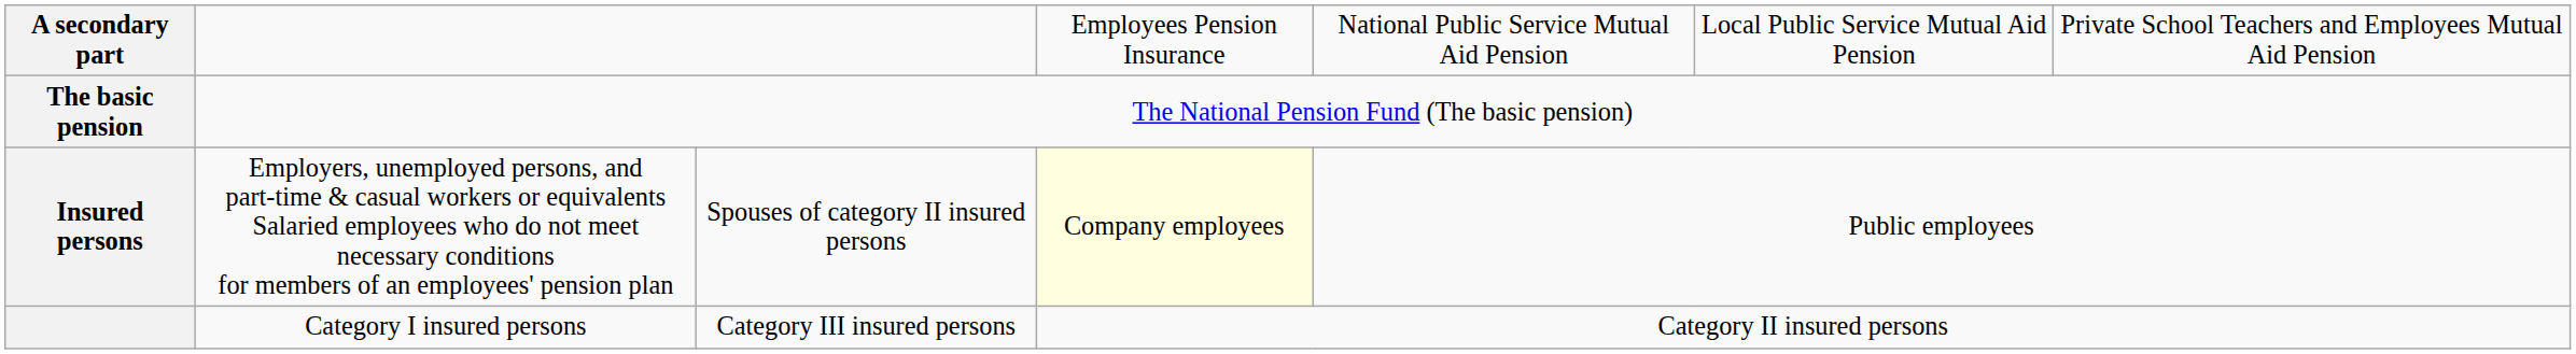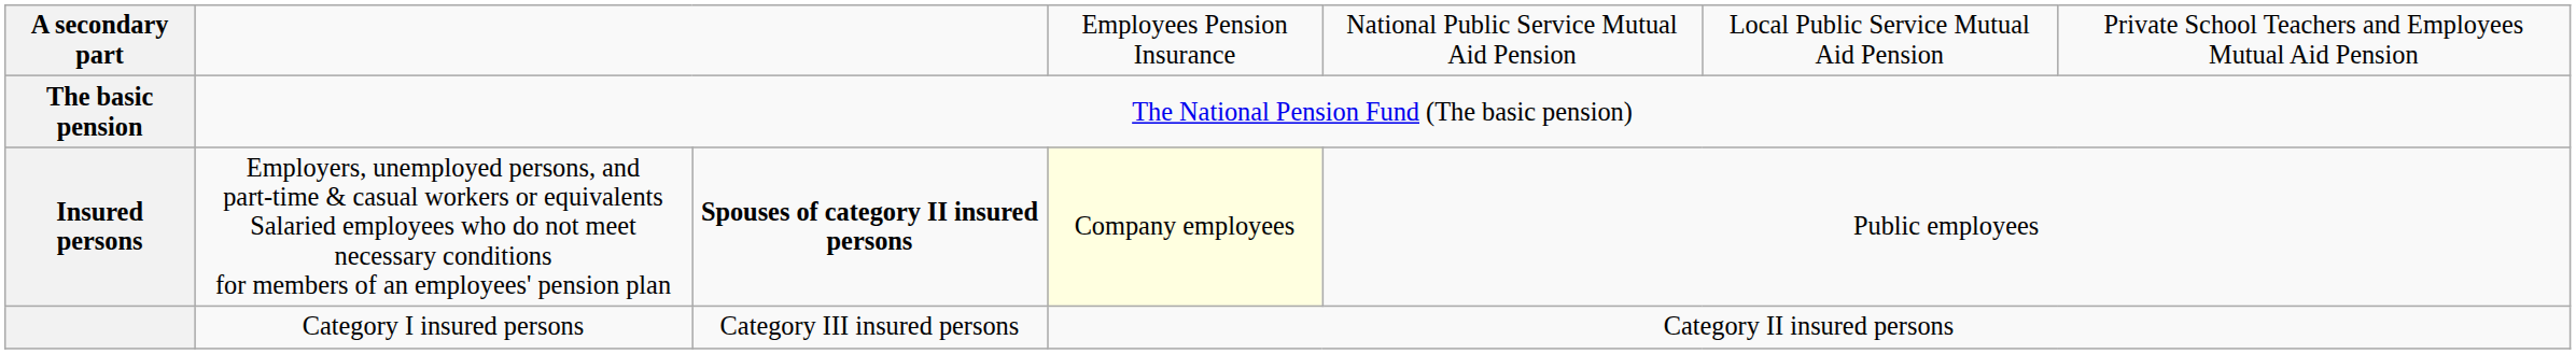Insured persons | column 3: normal -> bold
